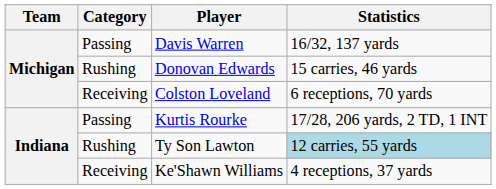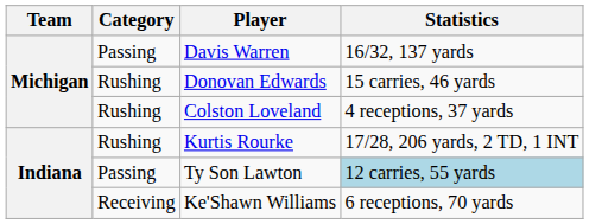Colston Loveland | Category: Receiving -> Rushing
Colston Loveland | Statistics: 6 receptions, 70 yards -> 4 receptions, 37 yards
Kurtis Rourke | Category: Passing -> Rushing
Ty Son Lawton | Category: Rushing -> Passing
Ke'Shawn Williams | Statistics: 4 receptions, 37 yards -> 6 receptions, 70 yards
